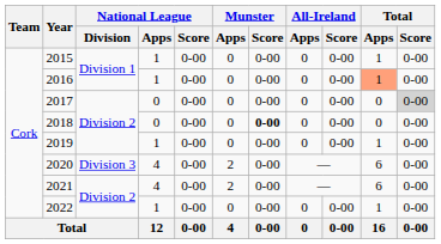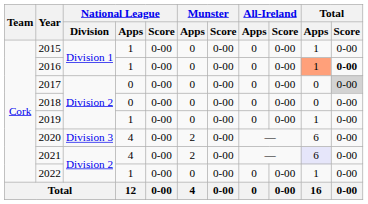2016 | Total / Score: normal -> bold
2018 | Munster / Score: bold -> normal
2021 | Total / Apps: no background -> lavender background
